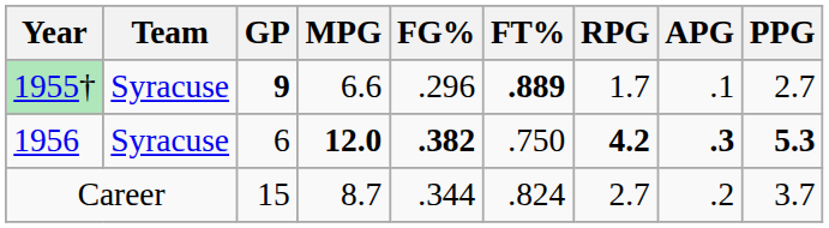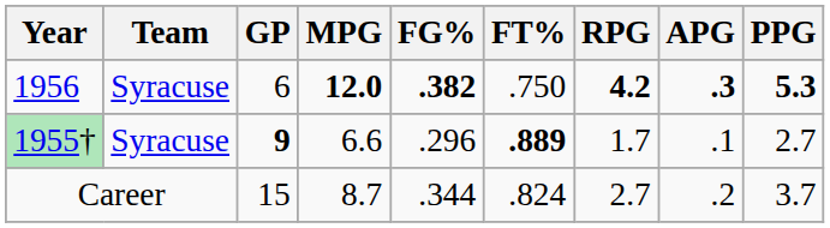rows swapped: 1955† <-> 1956
